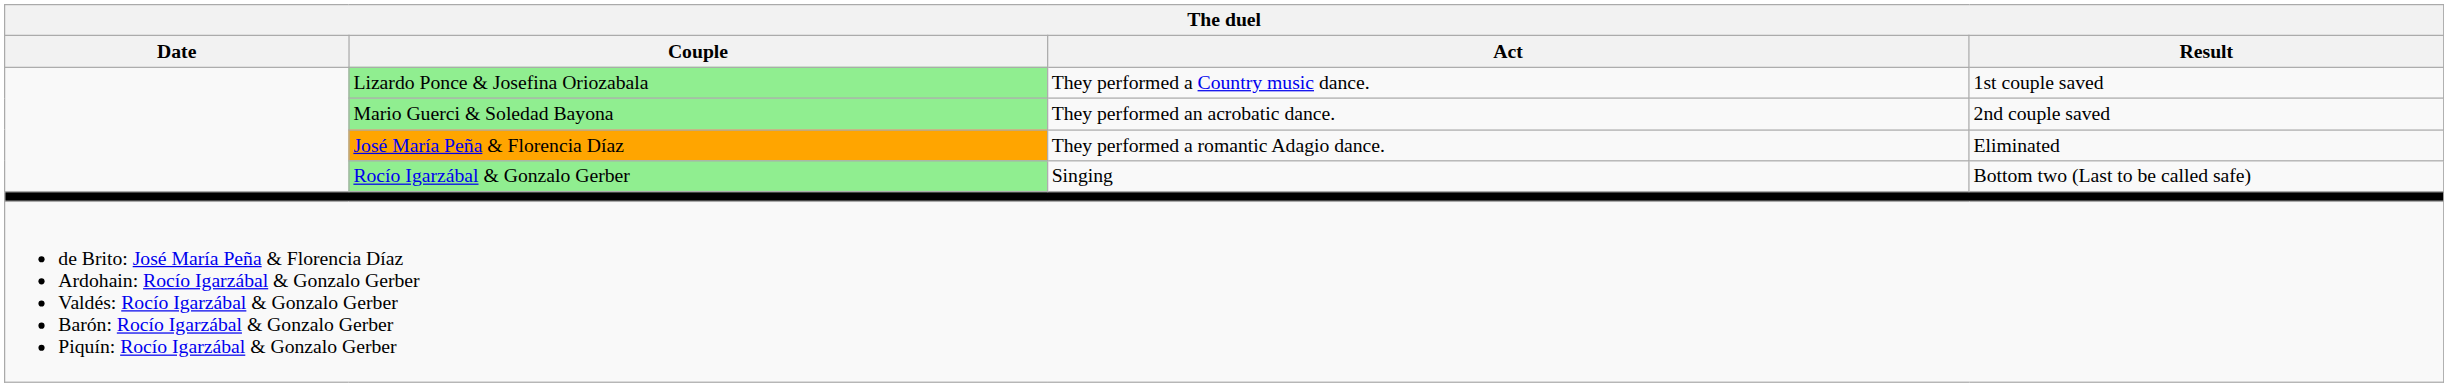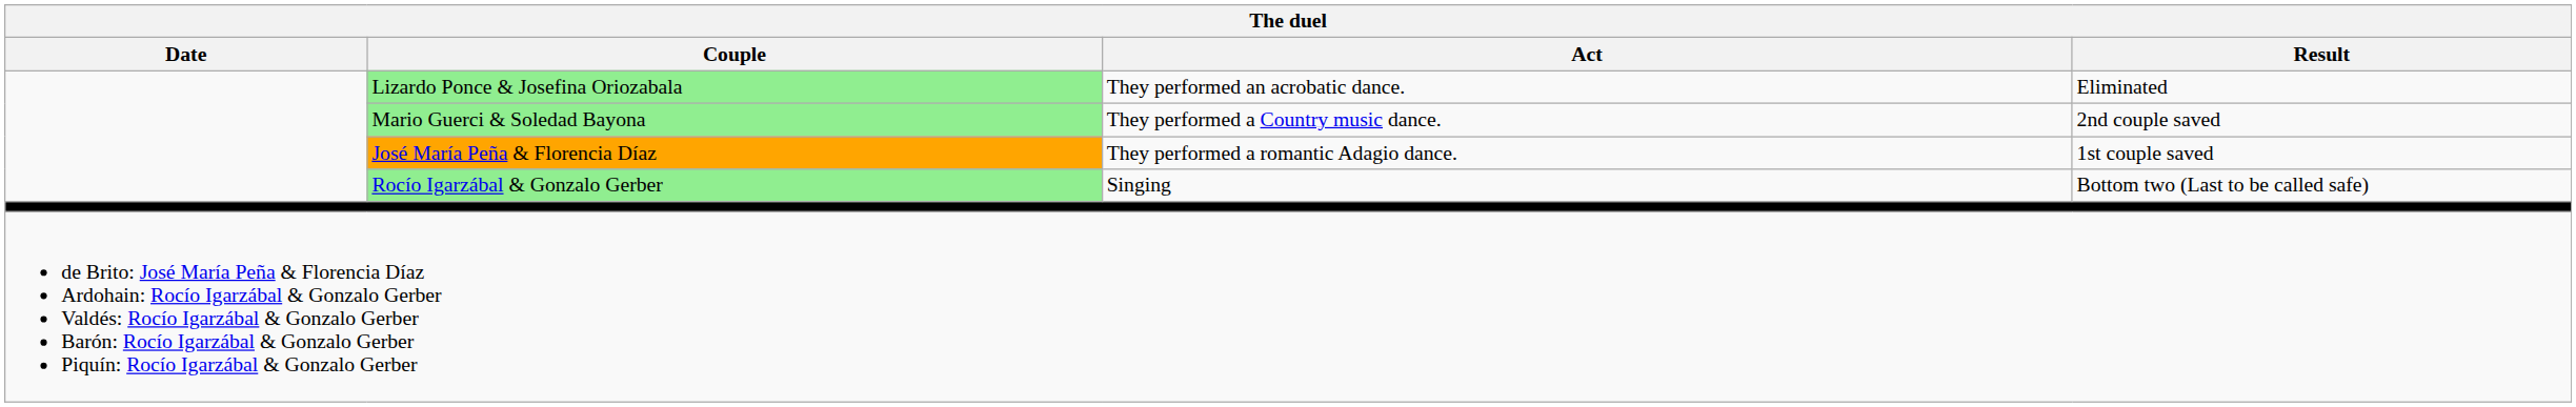Lizardo Ponce & Josefina Oriozabala | Act: They performed a Country music dance. -> They performed an acrobatic dance.
Lizardo Ponce & Josefina Oriozabala | Result: 1st couple saved -> Eliminated
Mario Guerci & Soledad Bayona | Act: They performed an acrobatic dance. -> They performed a Country music dance.
José María Peña & Florencia Díaz | Result: Eliminated -> 1st couple saved
